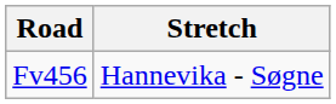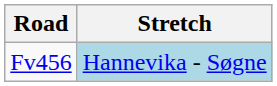Fv456 | Stretch: no background -> lightblue background
